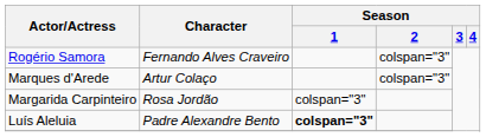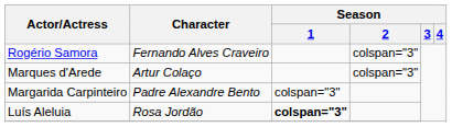Margarida Carpinteiro | Character: Rosa Jordão -> Padre Alexandre Bento
Luís Aleluia | Character: Padre Alexandre Bento -> Rosa Jordão
